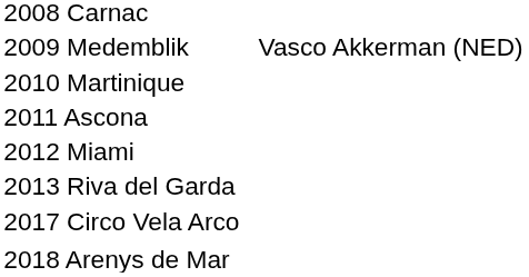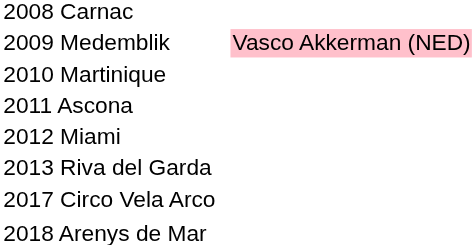2009 Medemblik | column 2: no background -> pink background
